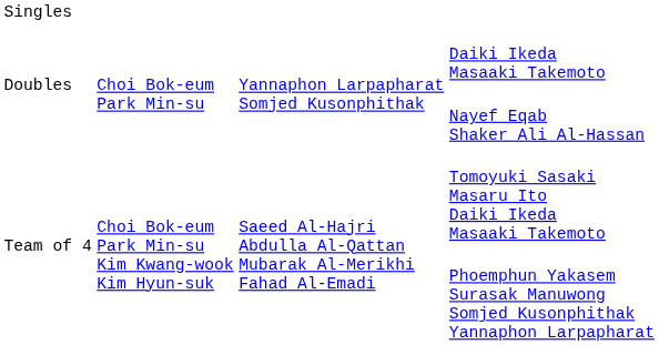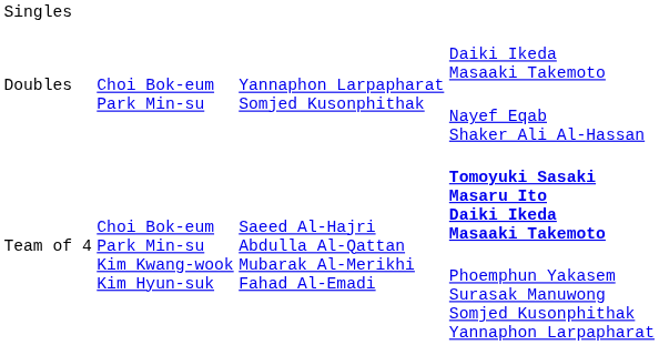Tomoyuki Sasaki Masaru Ito Daiki Ikeda Masaaki Takemoto | column 4: normal -> bold
